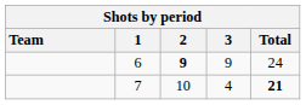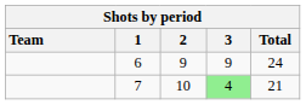6 | 2: bold -> normal
7 | 3: no background -> lightgreen background
7 | Total: bold -> normal
